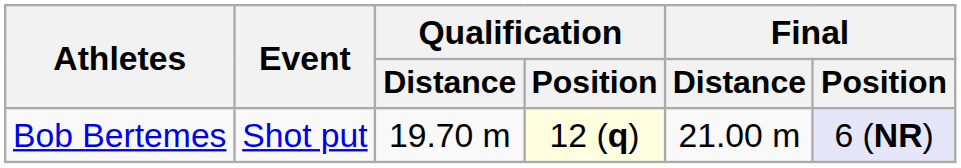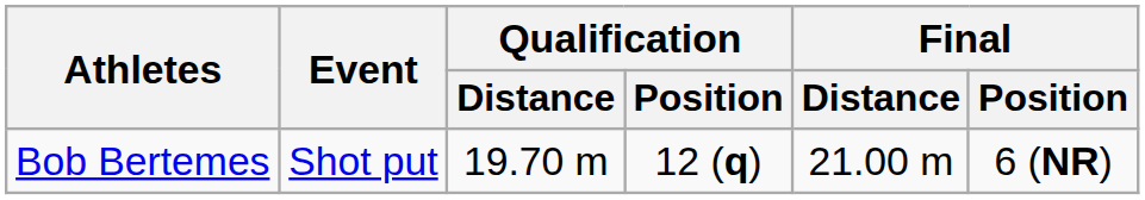Bob Bertemes | Qualification / Position: lightyellow background -> no background
Bob Bertemes | Final / Position: lavender background -> no background
